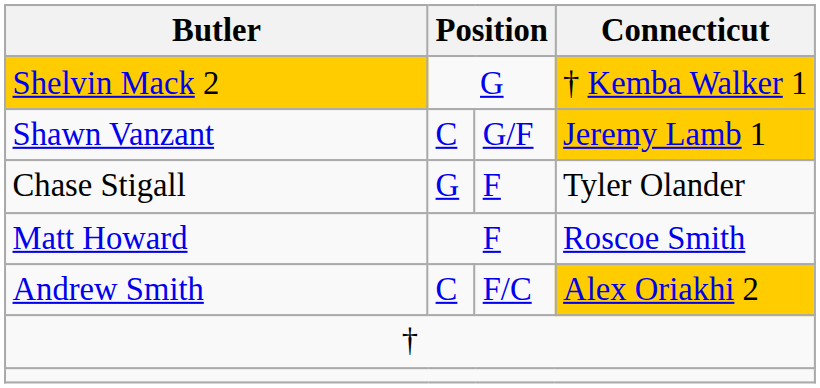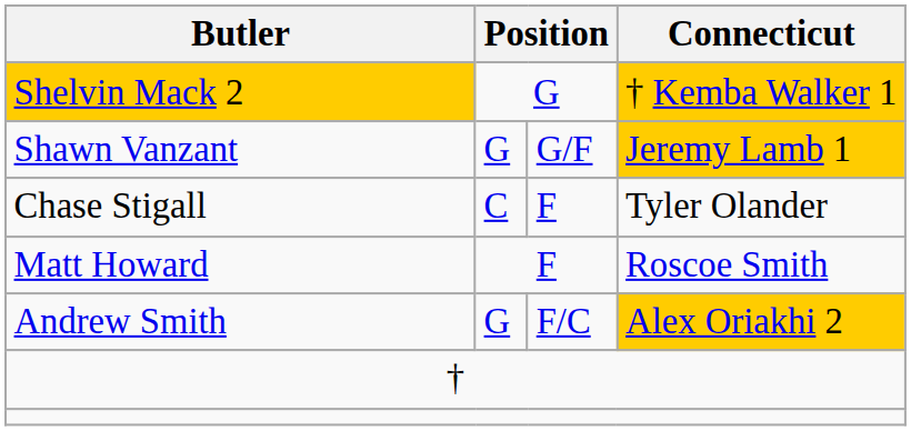Shawn Vanzant | column 2: C -> G
Chase Stigall | column 2: G -> C
Andrew Smith | column 2: C -> G
